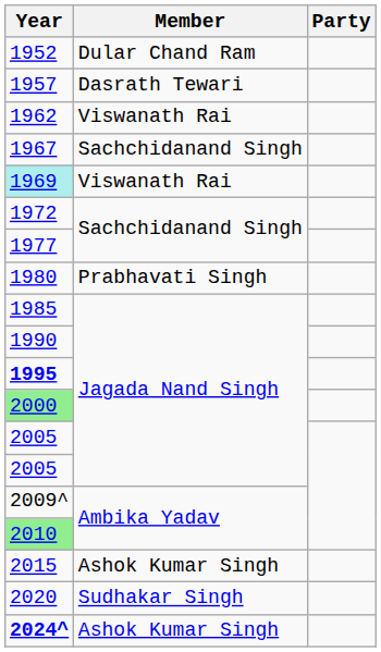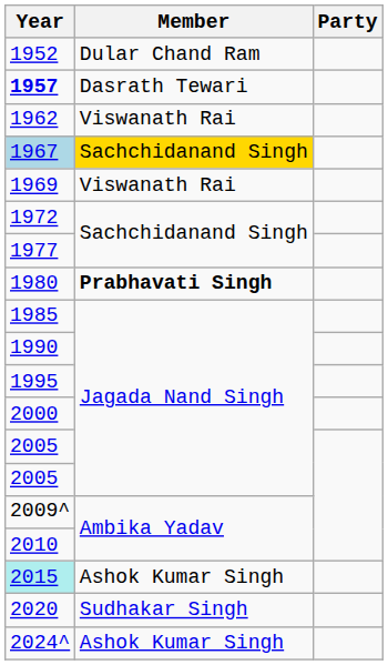1957 | Year: normal -> bold
1967 | Year: no background -> lightblue background
1967 | Member: no background -> gold background
1969 | Year: paleturquoise background -> no background
1980 | Member: normal -> bold
1995 | Year: bold -> normal
2000 | Year: lightgreen background -> no background
2010 | Year: lightgreen background -> no background
2015 | Year: no background -> paleturquoise background
2024^ | Year: bold -> normal
